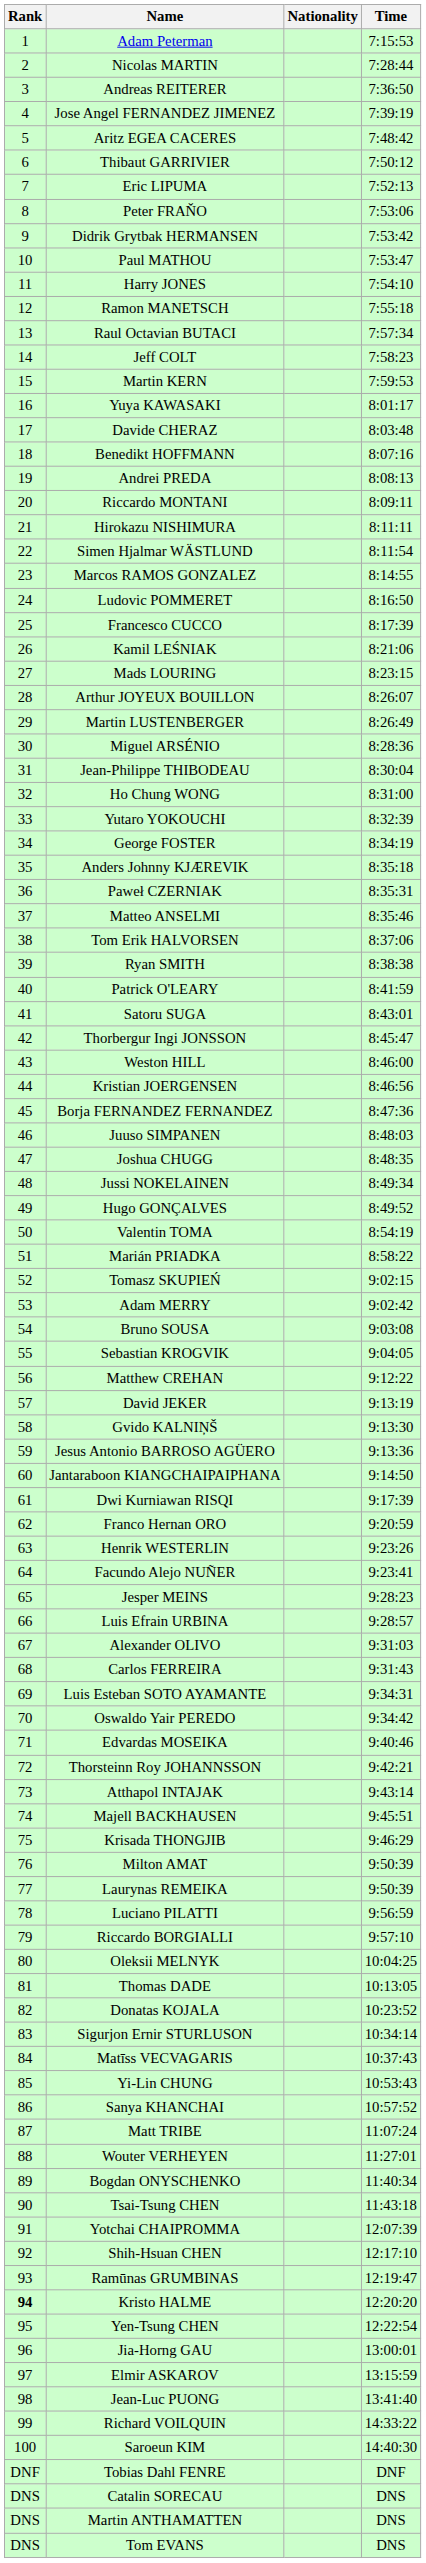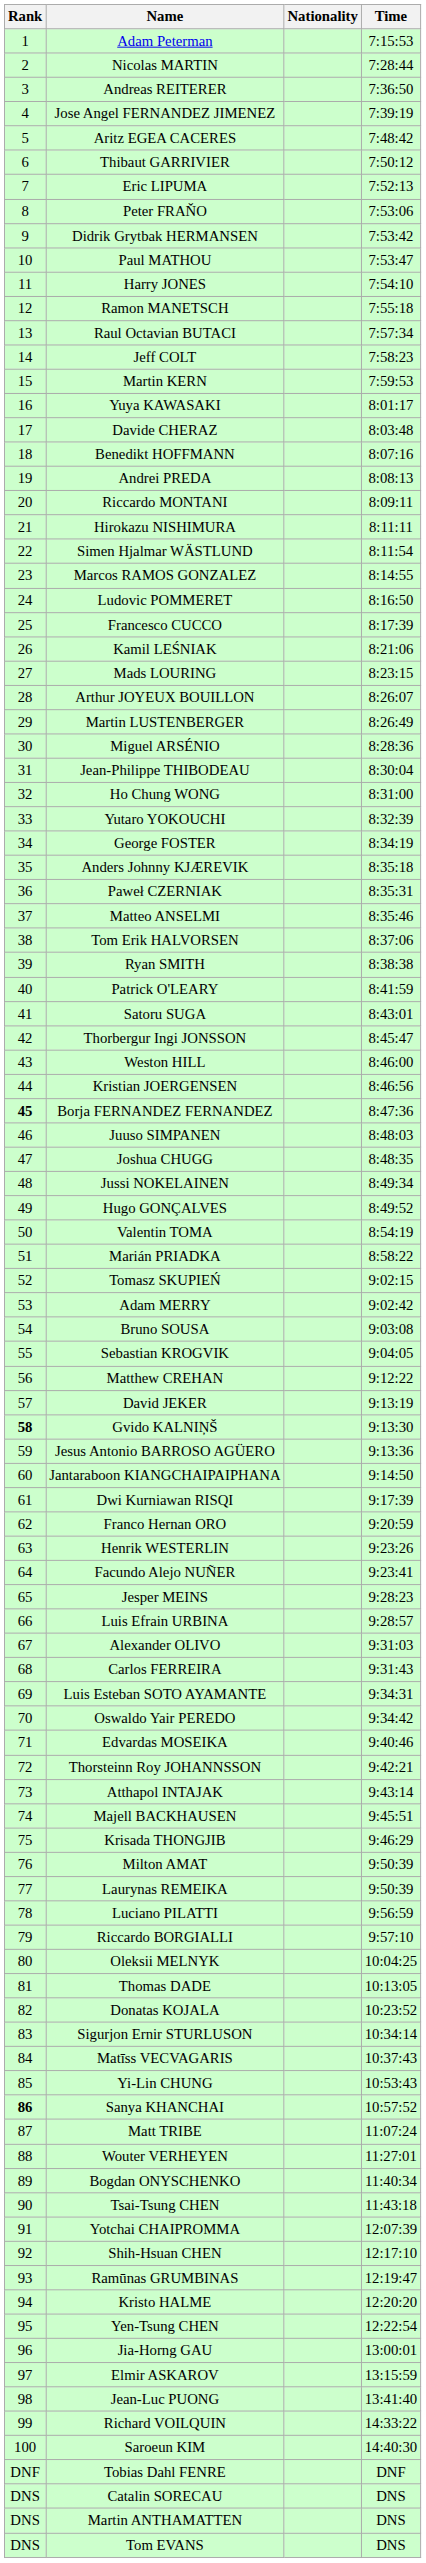Borja FERNANDEZ FERNANDEZ | Rank: normal -> bold
Gvido KALNIŅŠ | Rank: normal -> bold
Sanya KHANCHAI | Rank: normal -> bold
Kristo HALME | Rank: bold -> normal
